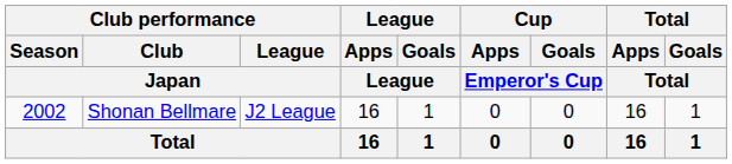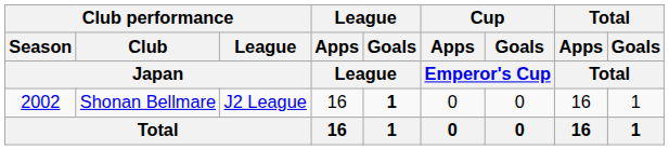Shonan Bellmare | League / Goals / League: normal -> bold
